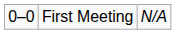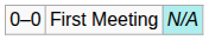First Meeting | column 3: no background -> paleturquoise background
